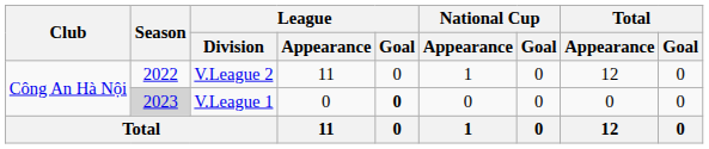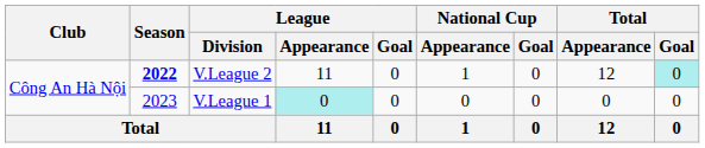V.League 2 | Season: normal -> bold
V.League 2 | Total / Goal: no background -> paleturquoise background
V.League 1 | Season: lightgrey background -> no background
V.League 1 | League / Appearance: no background -> paleturquoise background
V.League 1 | League / Goal: bold -> normal
